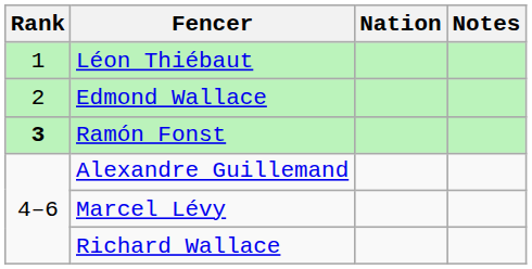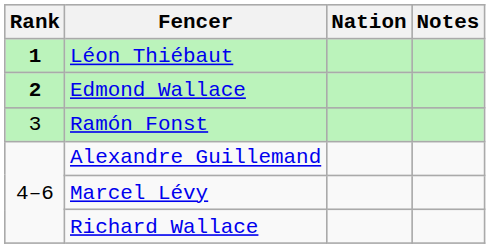Léon Thiébaut | Rank: normal -> bold
Edmond Wallace | Rank: normal -> bold
Ramón Fonst | Rank: bold -> normal
